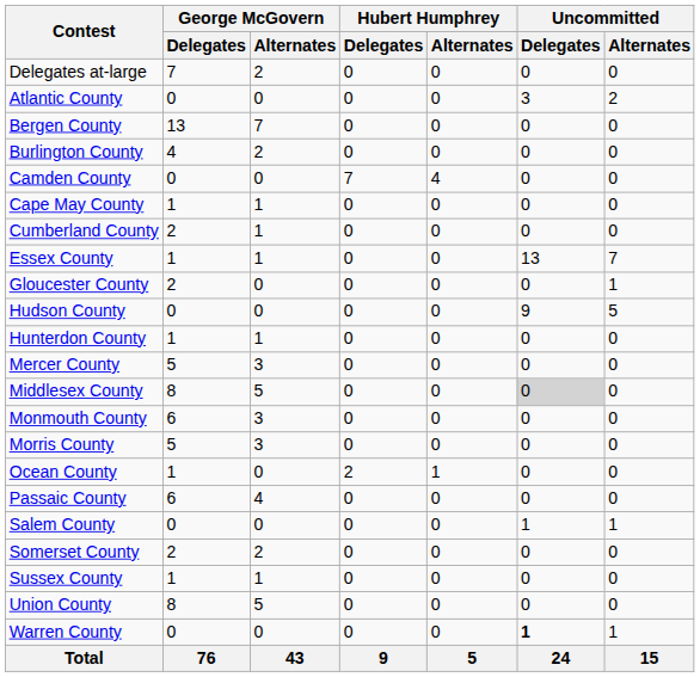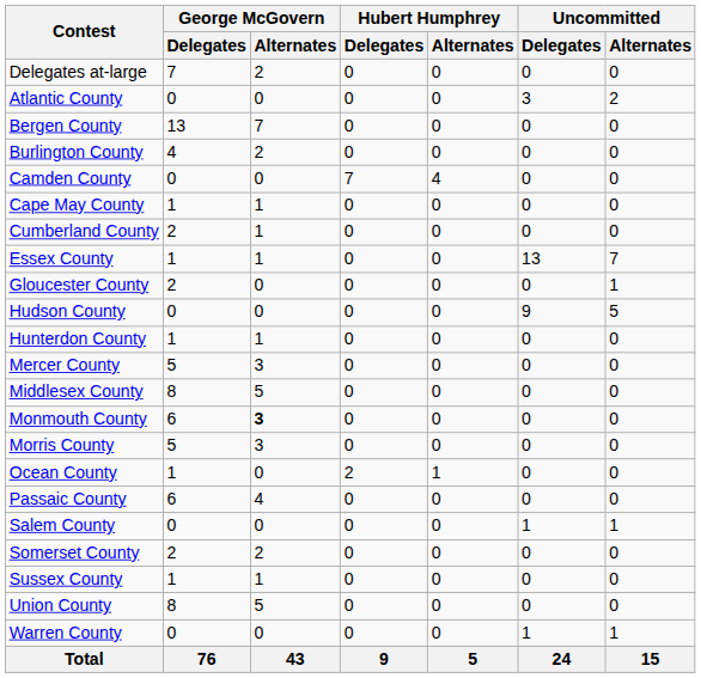Middlesex County | Uncommitted / Delegates: lightgrey background -> no background
Monmouth County | George McGovern / Alternates: normal -> bold
Warren County | Uncommitted / Delegates: bold -> normal
